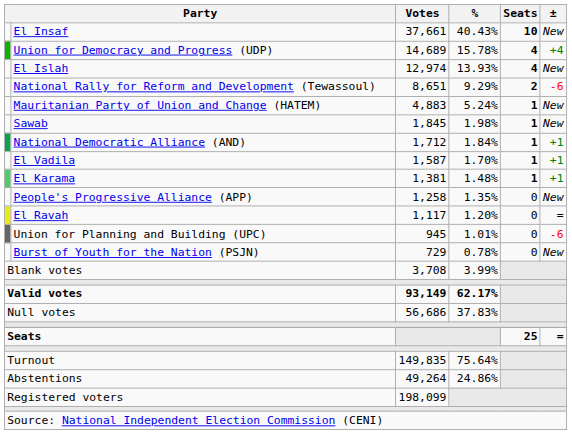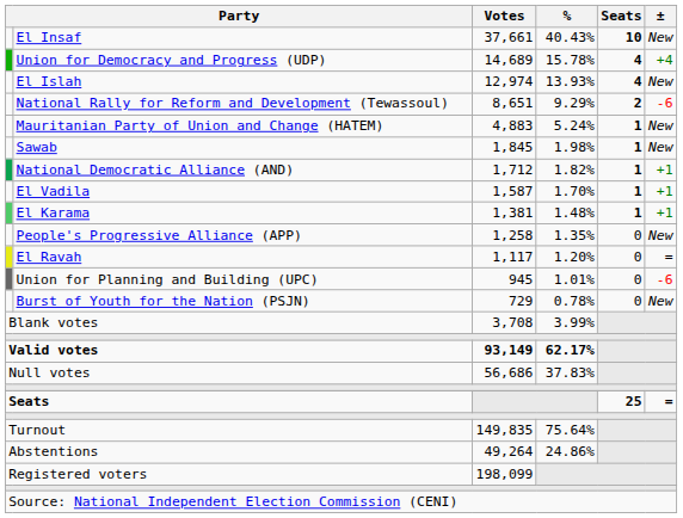National Democratic Alliance (AND) | %: 1.84% -> 1.82%
